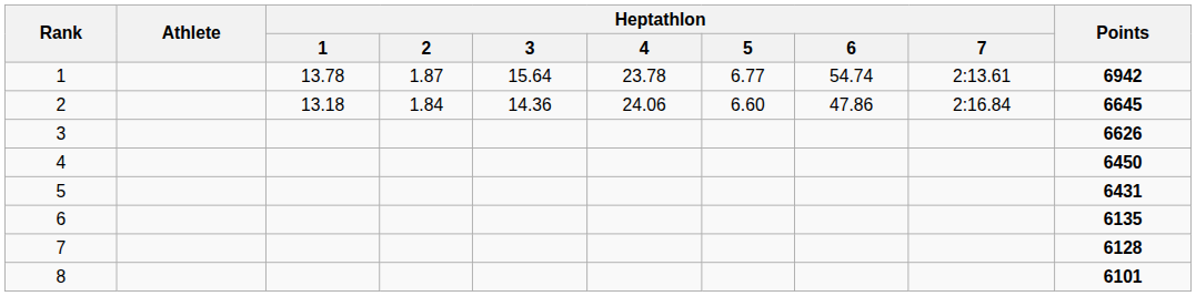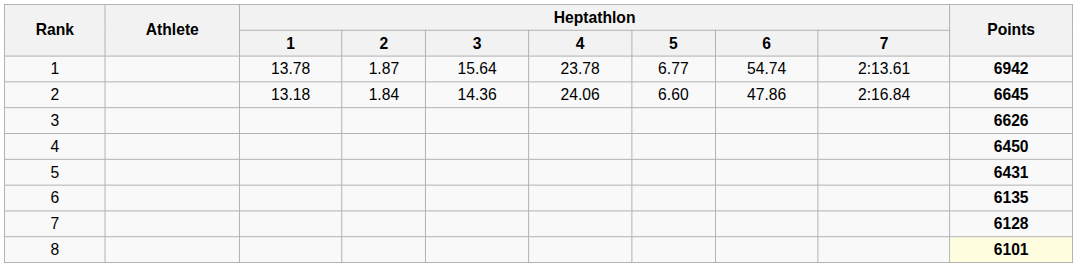8 | Points: no background -> lightyellow background
